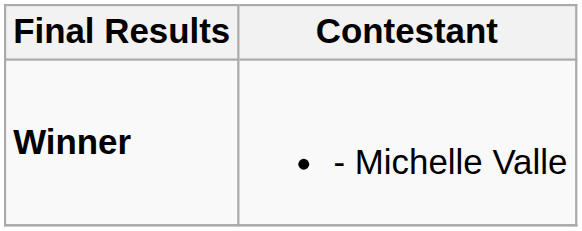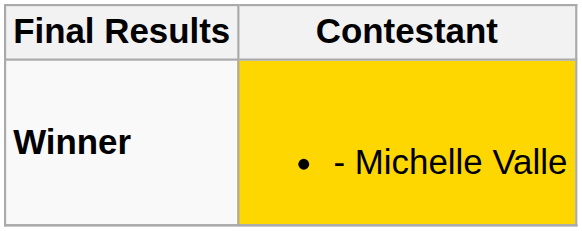Winner | Contestant: no background -> gold background
